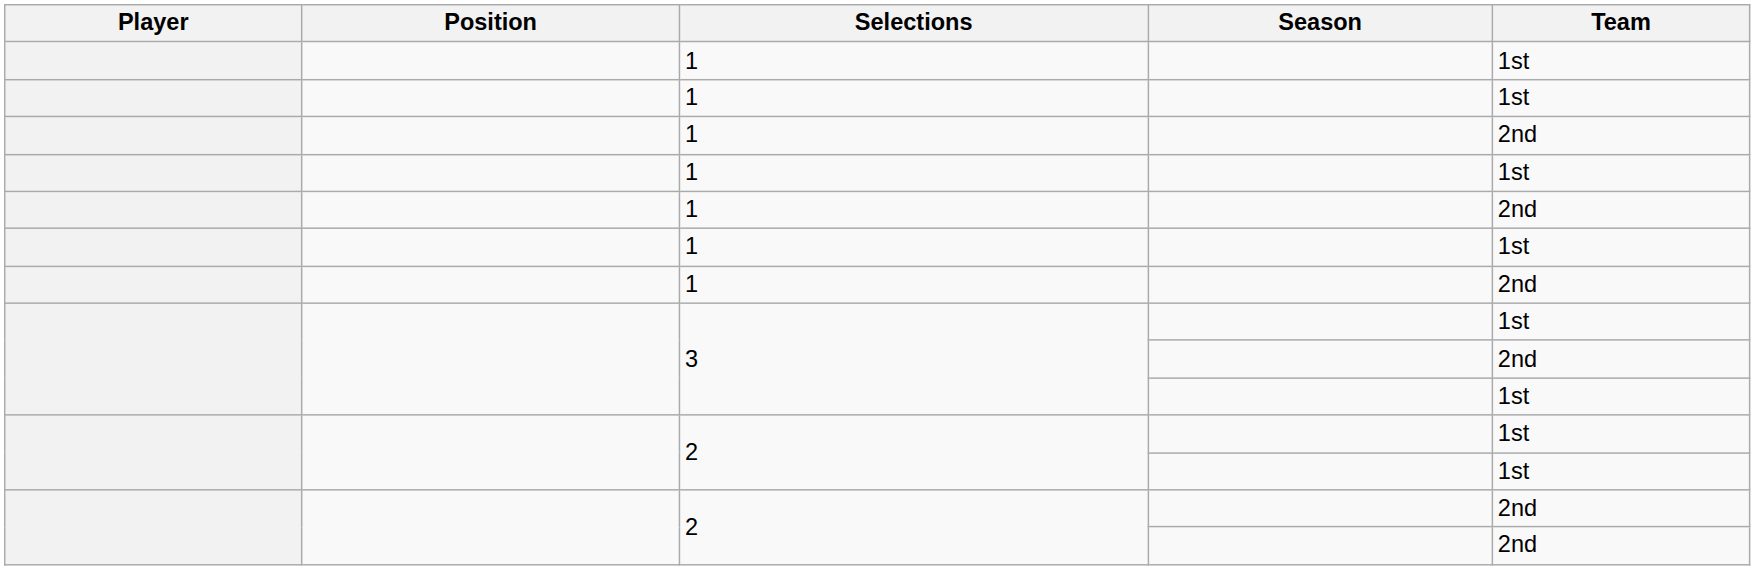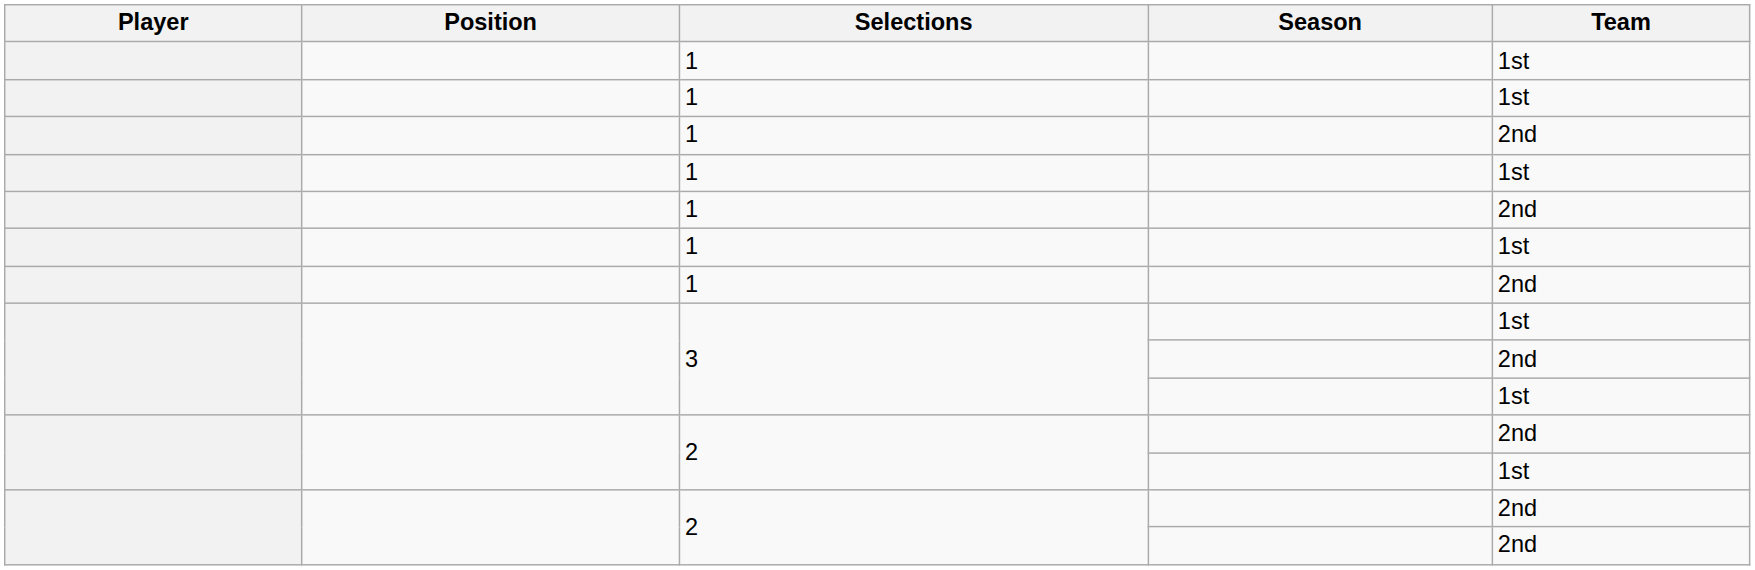row 12 | Team: 1st -> 2nd
